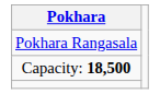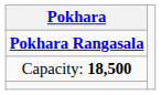Pokhara Rangasala | Pokhara: normal -> bold
